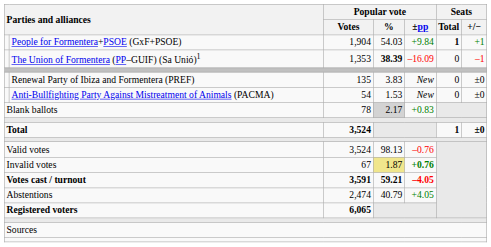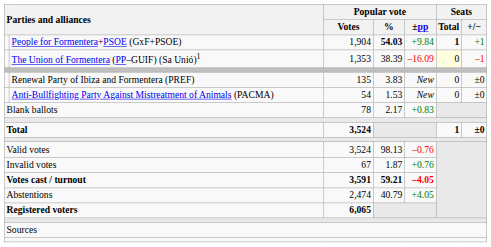People for Formentera+PSOE (GxF+PSOE) | Popular vote / %: normal -> bold
The Union of Formentera (PP–GUIF) (Sa Unió)1 | Popular vote / %: bold -> normal
The Union of Formentera (PP–GUIF) (Sa Unió)1 | Seats / Total: no background -> lightyellow background
Blank ballots | Popular vote / %: lightgrey background -> no background
Invalid votes | Popular vote / %: khaki background -> no background
Invalid votes | Popular vote / ±pp: bold -> normal
